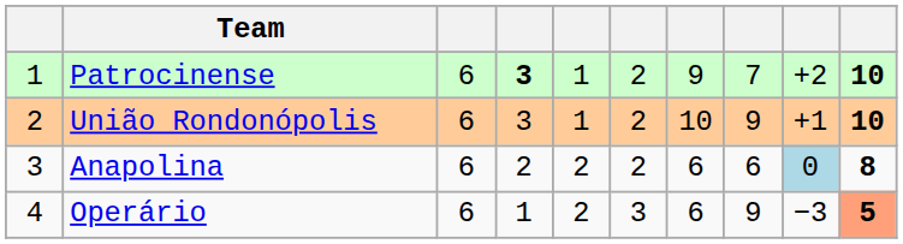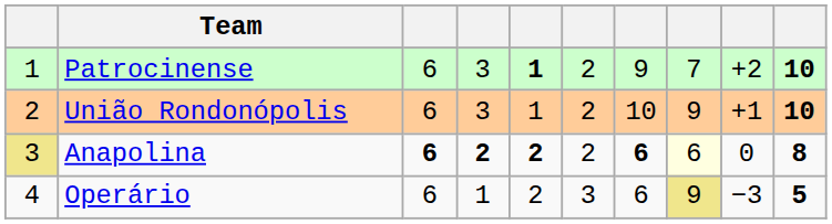Patrocinense | column 4: bold -> normal
Patrocinense | column 5: normal -> bold
Anapolina | column 1: no background -> khaki background
Anapolina | column 3: normal -> bold
Anapolina | column 4: normal -> bold
Anapolina | column 5: normal -> bold
Anapolina | column 7: normal -> bold
Anapolina | column 8: no background -> lightyellow background
Anapolina | column 9: lightblue background -> no background
Operário | column 8: no background -> khaki background
Operário | column 10: lightsalmon background -> no background
